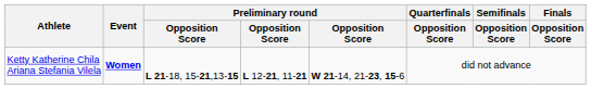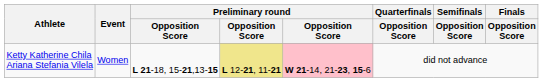Ketty Katherine Chila Ariana Stefania Vilela | Event: bold -> normal
Ketty Katherine Chila Ariana Stefania Vilela | column 4: no background -> khaki background
Ketty Katherine Chila Ariana Stefania Vilela | column 5: no background -> pink background
